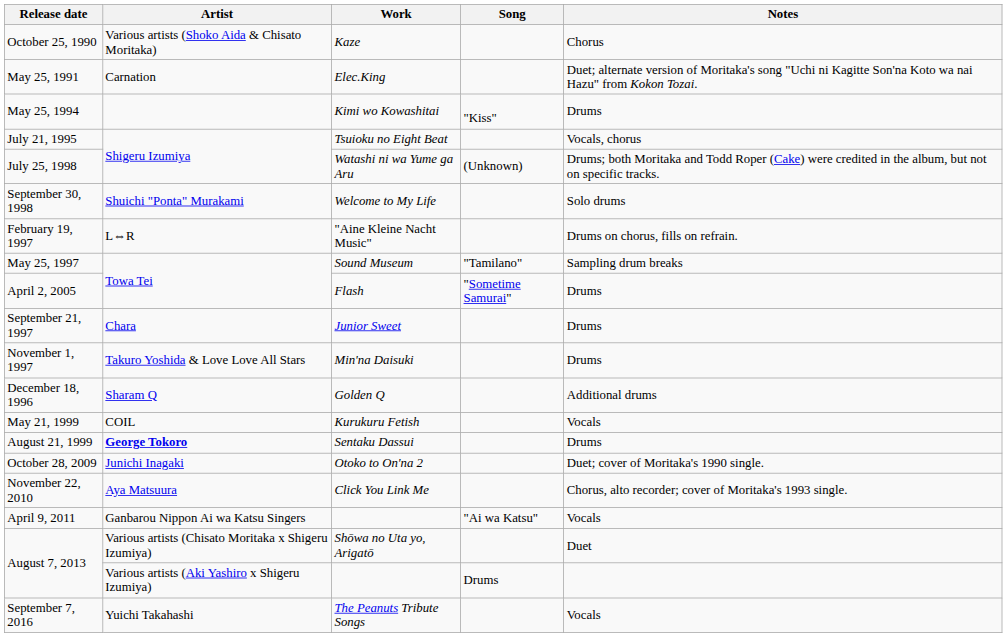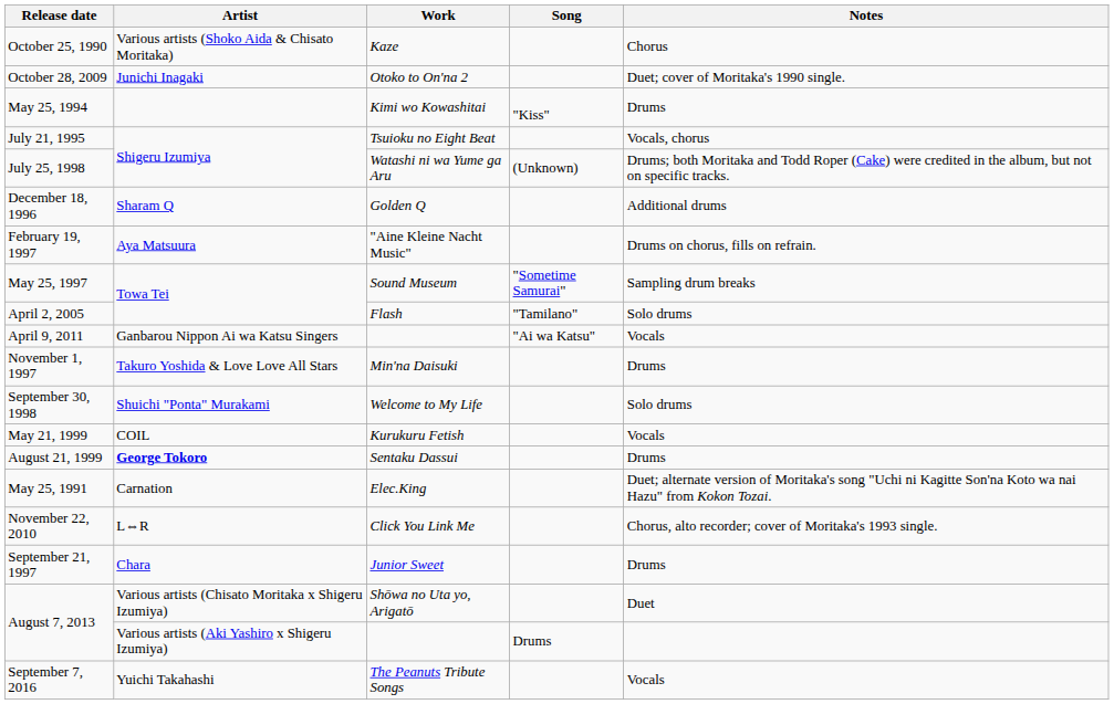rows swapped: May 25, 1991 <-> October 28, 2009
rows swapped: December 18, 1996 <-> September 30, 1998
February 19, 1997 | Artist: L⇔R -> Aya Matsuura
May 25, 1997 | Song: "Tamilano" -> "Sometime Samurai"
April 2, 2005 | Song: "Sometime Samurai" -> "Tamilano"
April 2, 2005 | Notes: Drums -> Solo drums
rows swapped: September 21, 1997 <-> April 9, 2011
November 22, 2010 | Artist: Aya Matsuura -> L⇔R
